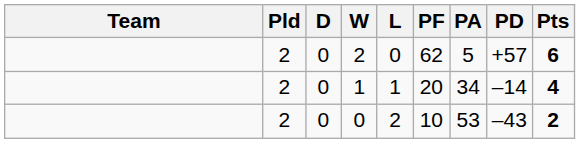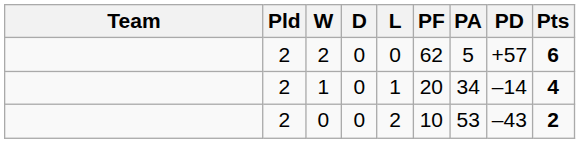columns swapped: W <-> D
